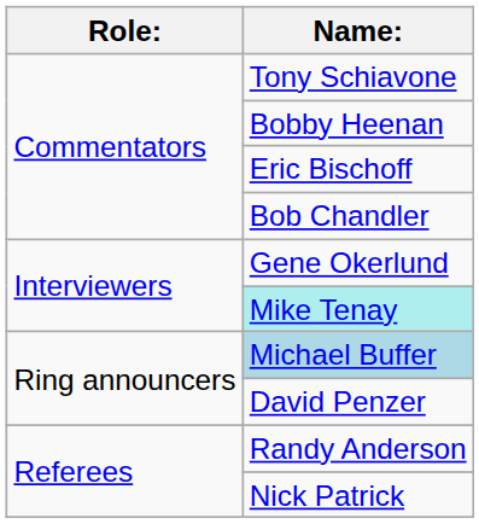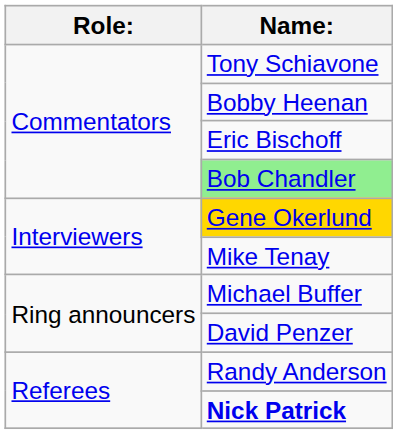Bob Chandler | Name:: no background -> lightgreen background
Gene Okerlund | Name:: no background -> gold background
Mike Tenay | Name:: paleturquoise background -> no background
Michael Buffer | Name:: lightblue background -> no background
Nick Patrick | Name:: normal -> bold
